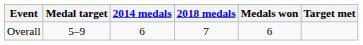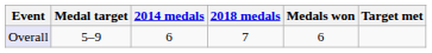row 2 | Event: no background -> lavender background
